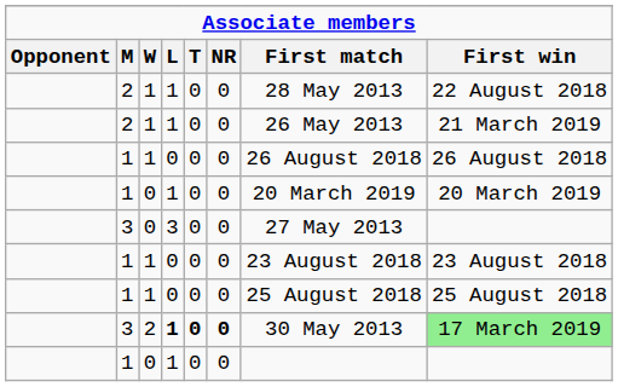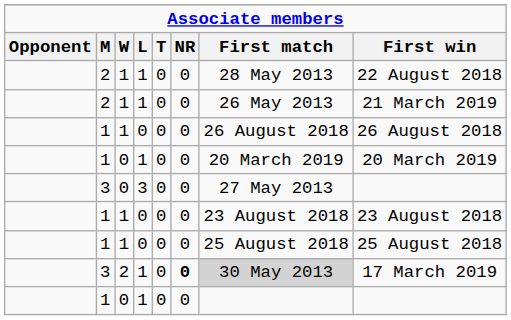3 / 2 | L: bold -> normal
3 / 2 | T: bold -> normal
3 / 2 | First match: no background -> lightgrey background
3 / 2 | First win: lightgreen background -> no background
